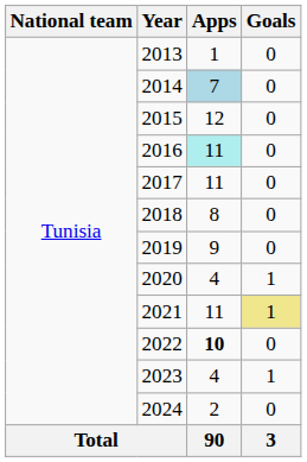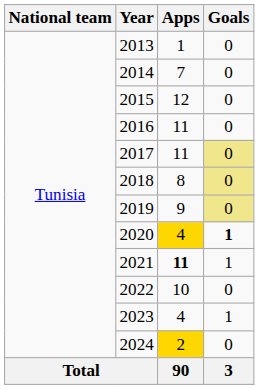2014 | Apps: lightblue background -> no background
2016 | Apps: paleturquoise background -> no background
2017 | Goals: no background -> khaki background
2018 | Goals: no background -> khaki background
2019 | Goals: no background -> khaki background
2020 | Apps: no background -> gold background
2020 | Goals: normal -> bold
2021 | Apps: normal -> bold
2021 | Goals: khaki background -> no background
2022 | Apps: bold -> normal
2024 | Apps: no background -> gold background
